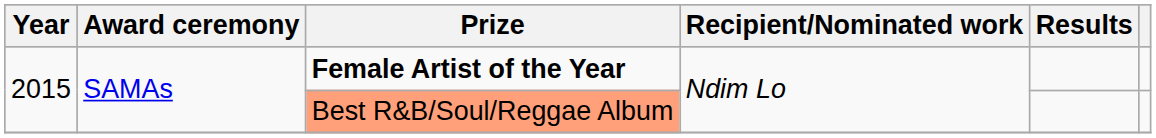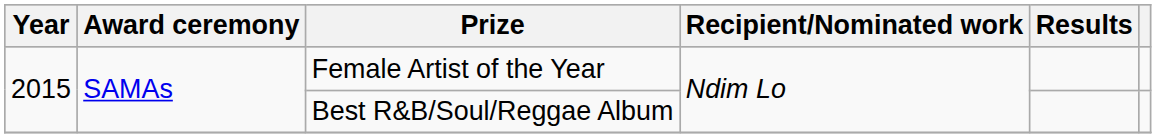Female Artist of the Year | Prize: bold -> normal
Best R&B/Soul/Reggae Album | Prize: lightsalmon background -> no background
